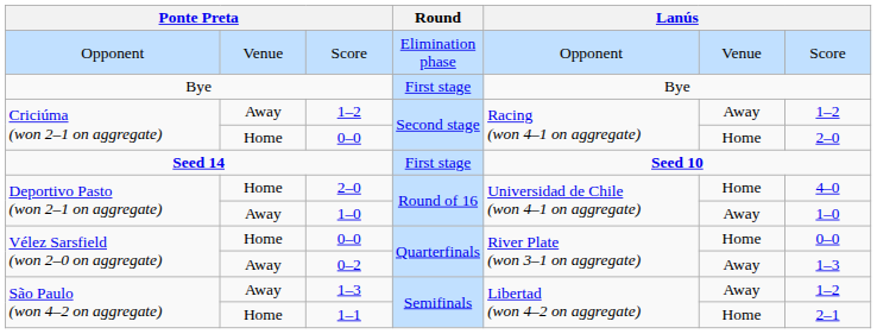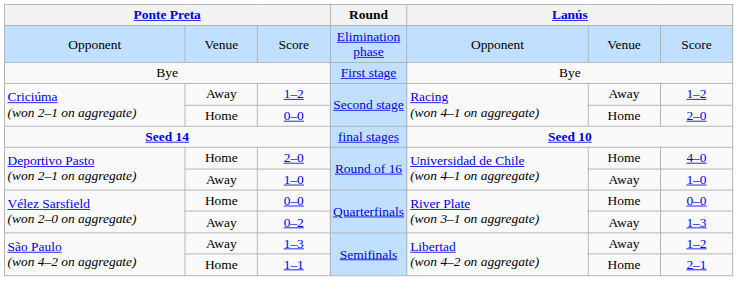Seed 14 | Round: First stage -> final stages
